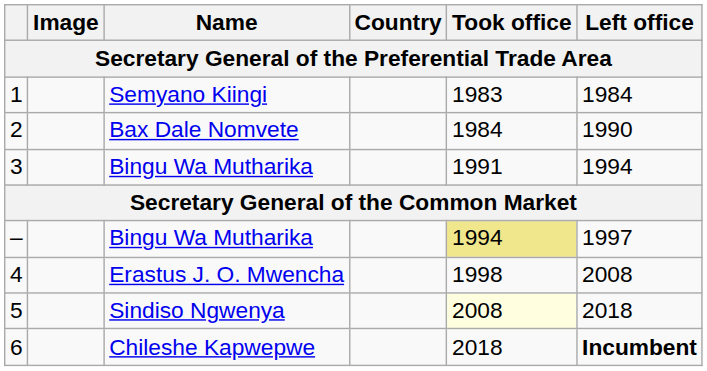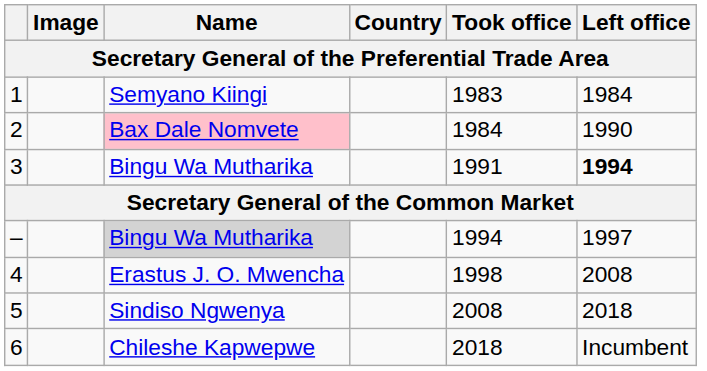2 | Name: no background -> pink background
3 | Left office: normal -> bold
– | Name: no background -> lightgrey background
– | Took office: khaki background -> no background
5 | Took office: lightyellow background -> no background
6 | Left office: bold -> normal
